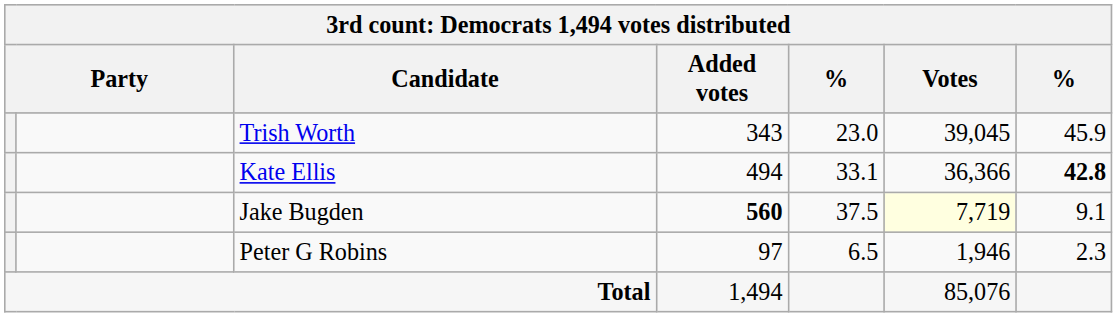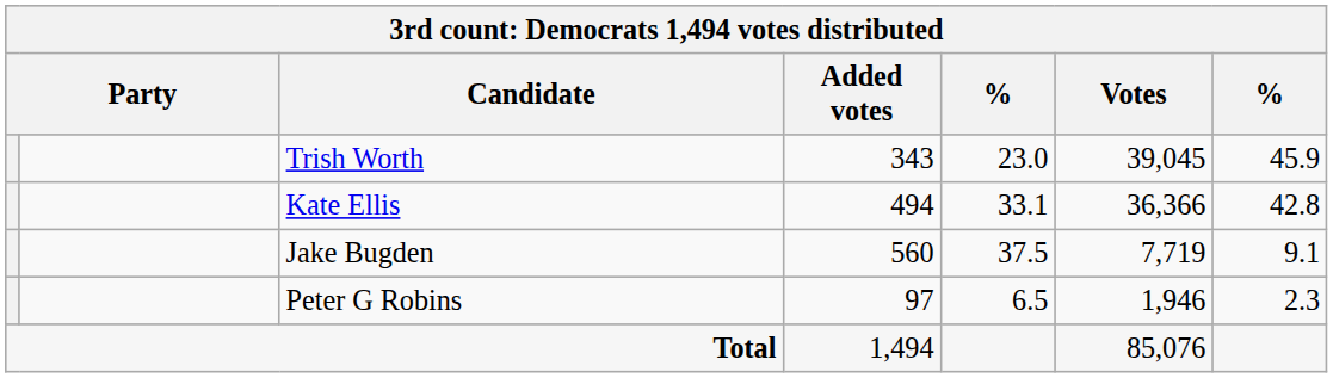Kate Ellis | column 7: bold -> normal
Jake Bugden | Added votes: bold -> normal
Jake Bugden | Votes: lightyellow background -> no background
